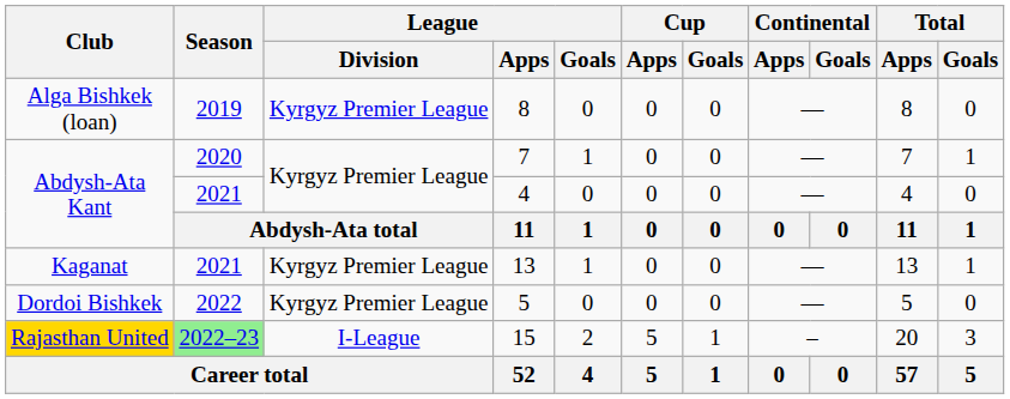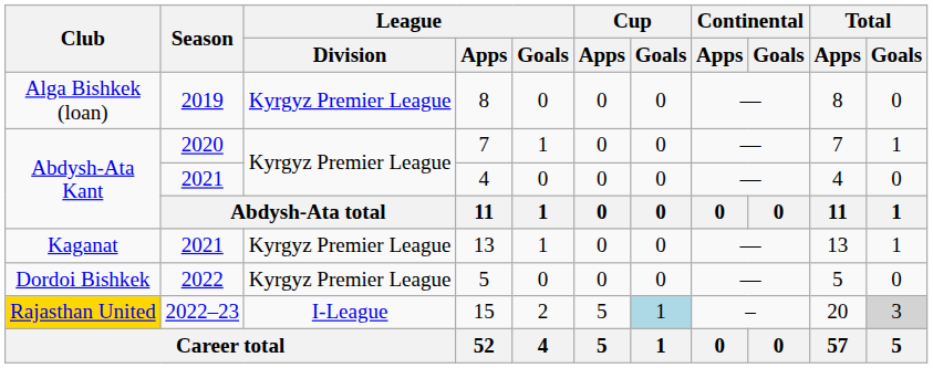15 | Season: lightgreen background -> no background
15 | Cup / Goals: no background -> lightblue background
15 | Total / Goals: no background -> lightgrey background
